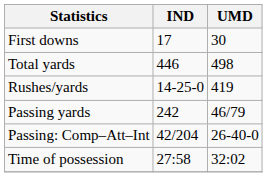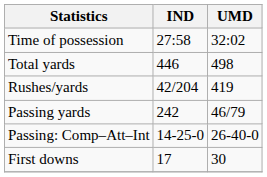rows swapped: First downs <-> Time of possession
Rushes/yards | IND: 14-25-0 -> 42/204
Passing: Comp–Att–Int | IND: 42/204 -> 14-25-0
